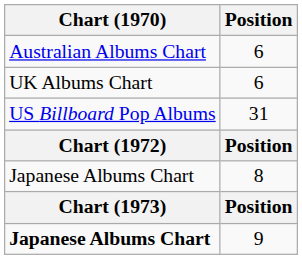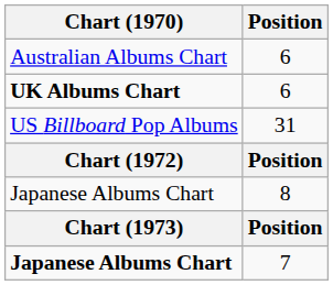row 3 | Chart (1970): normal -> bold
row 8 | Position: 9 -> 7
